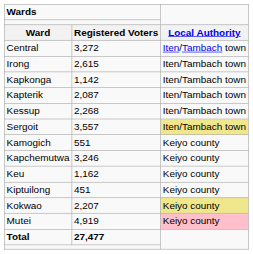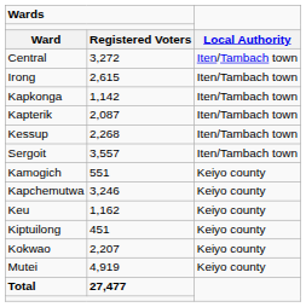Sergoit | column 3: khaki background -> no background
Kokwao | column 3: khaki background -> no background
Mutei | column 3: pink background -> no background
